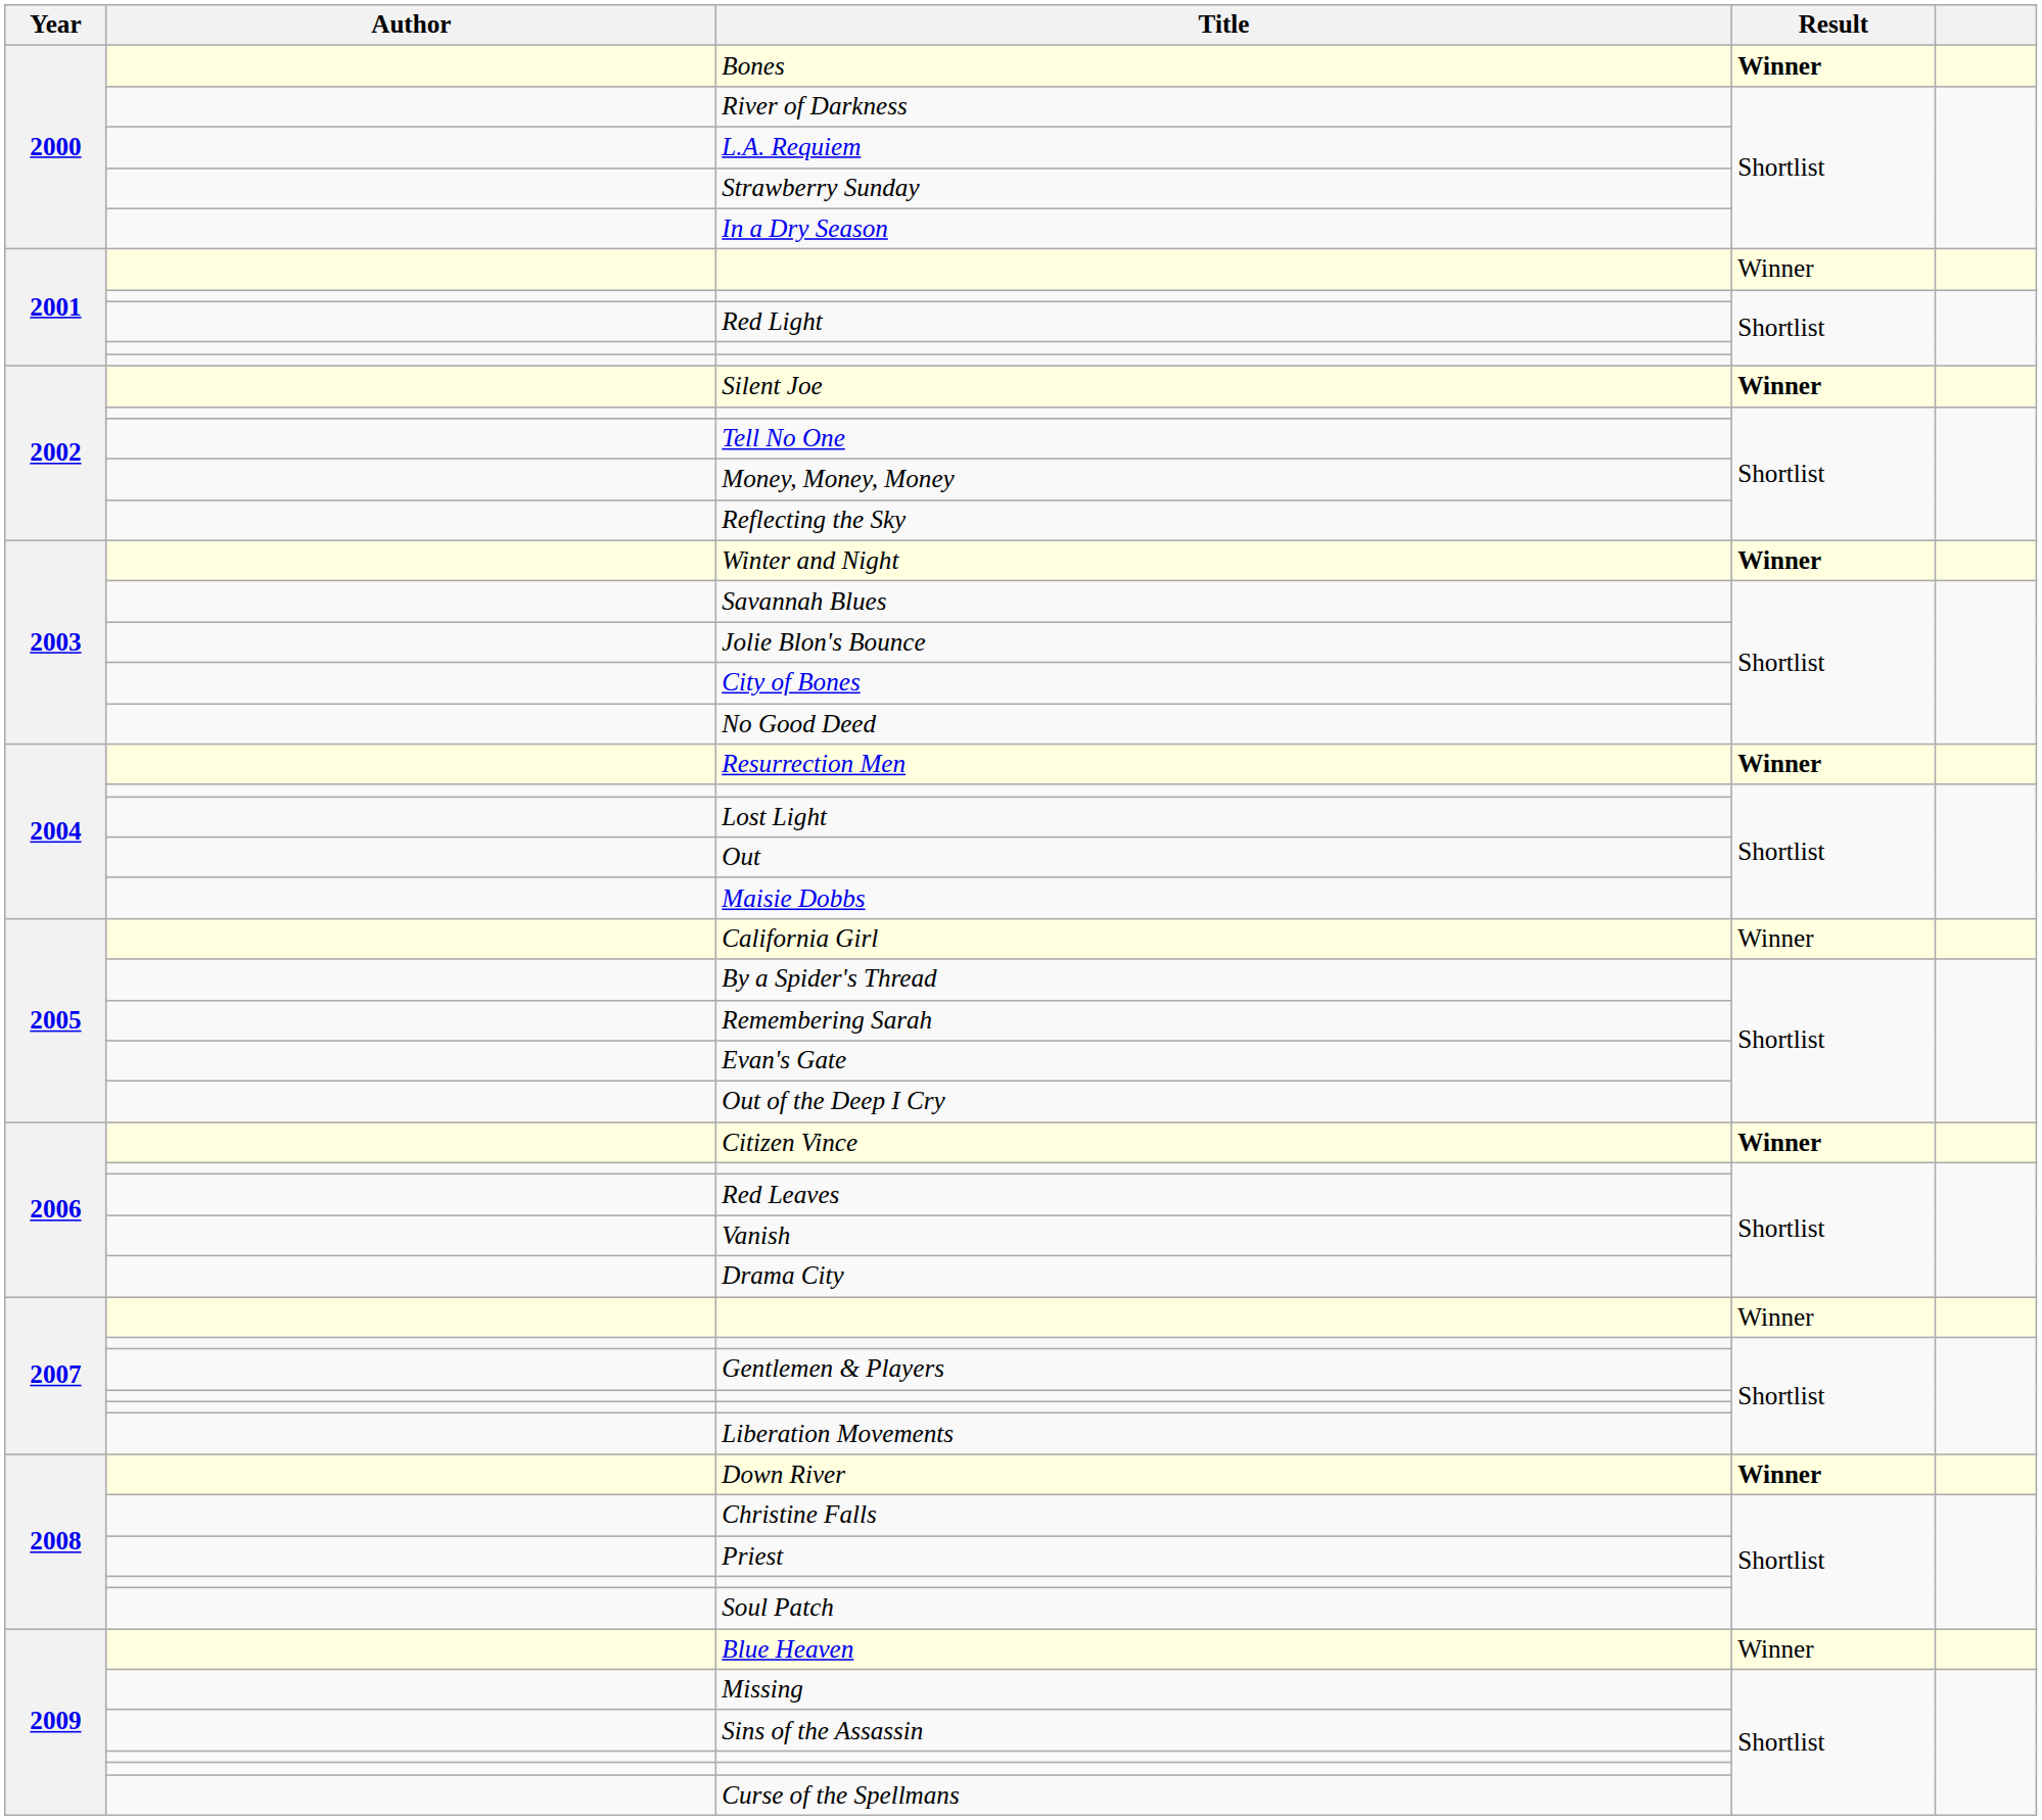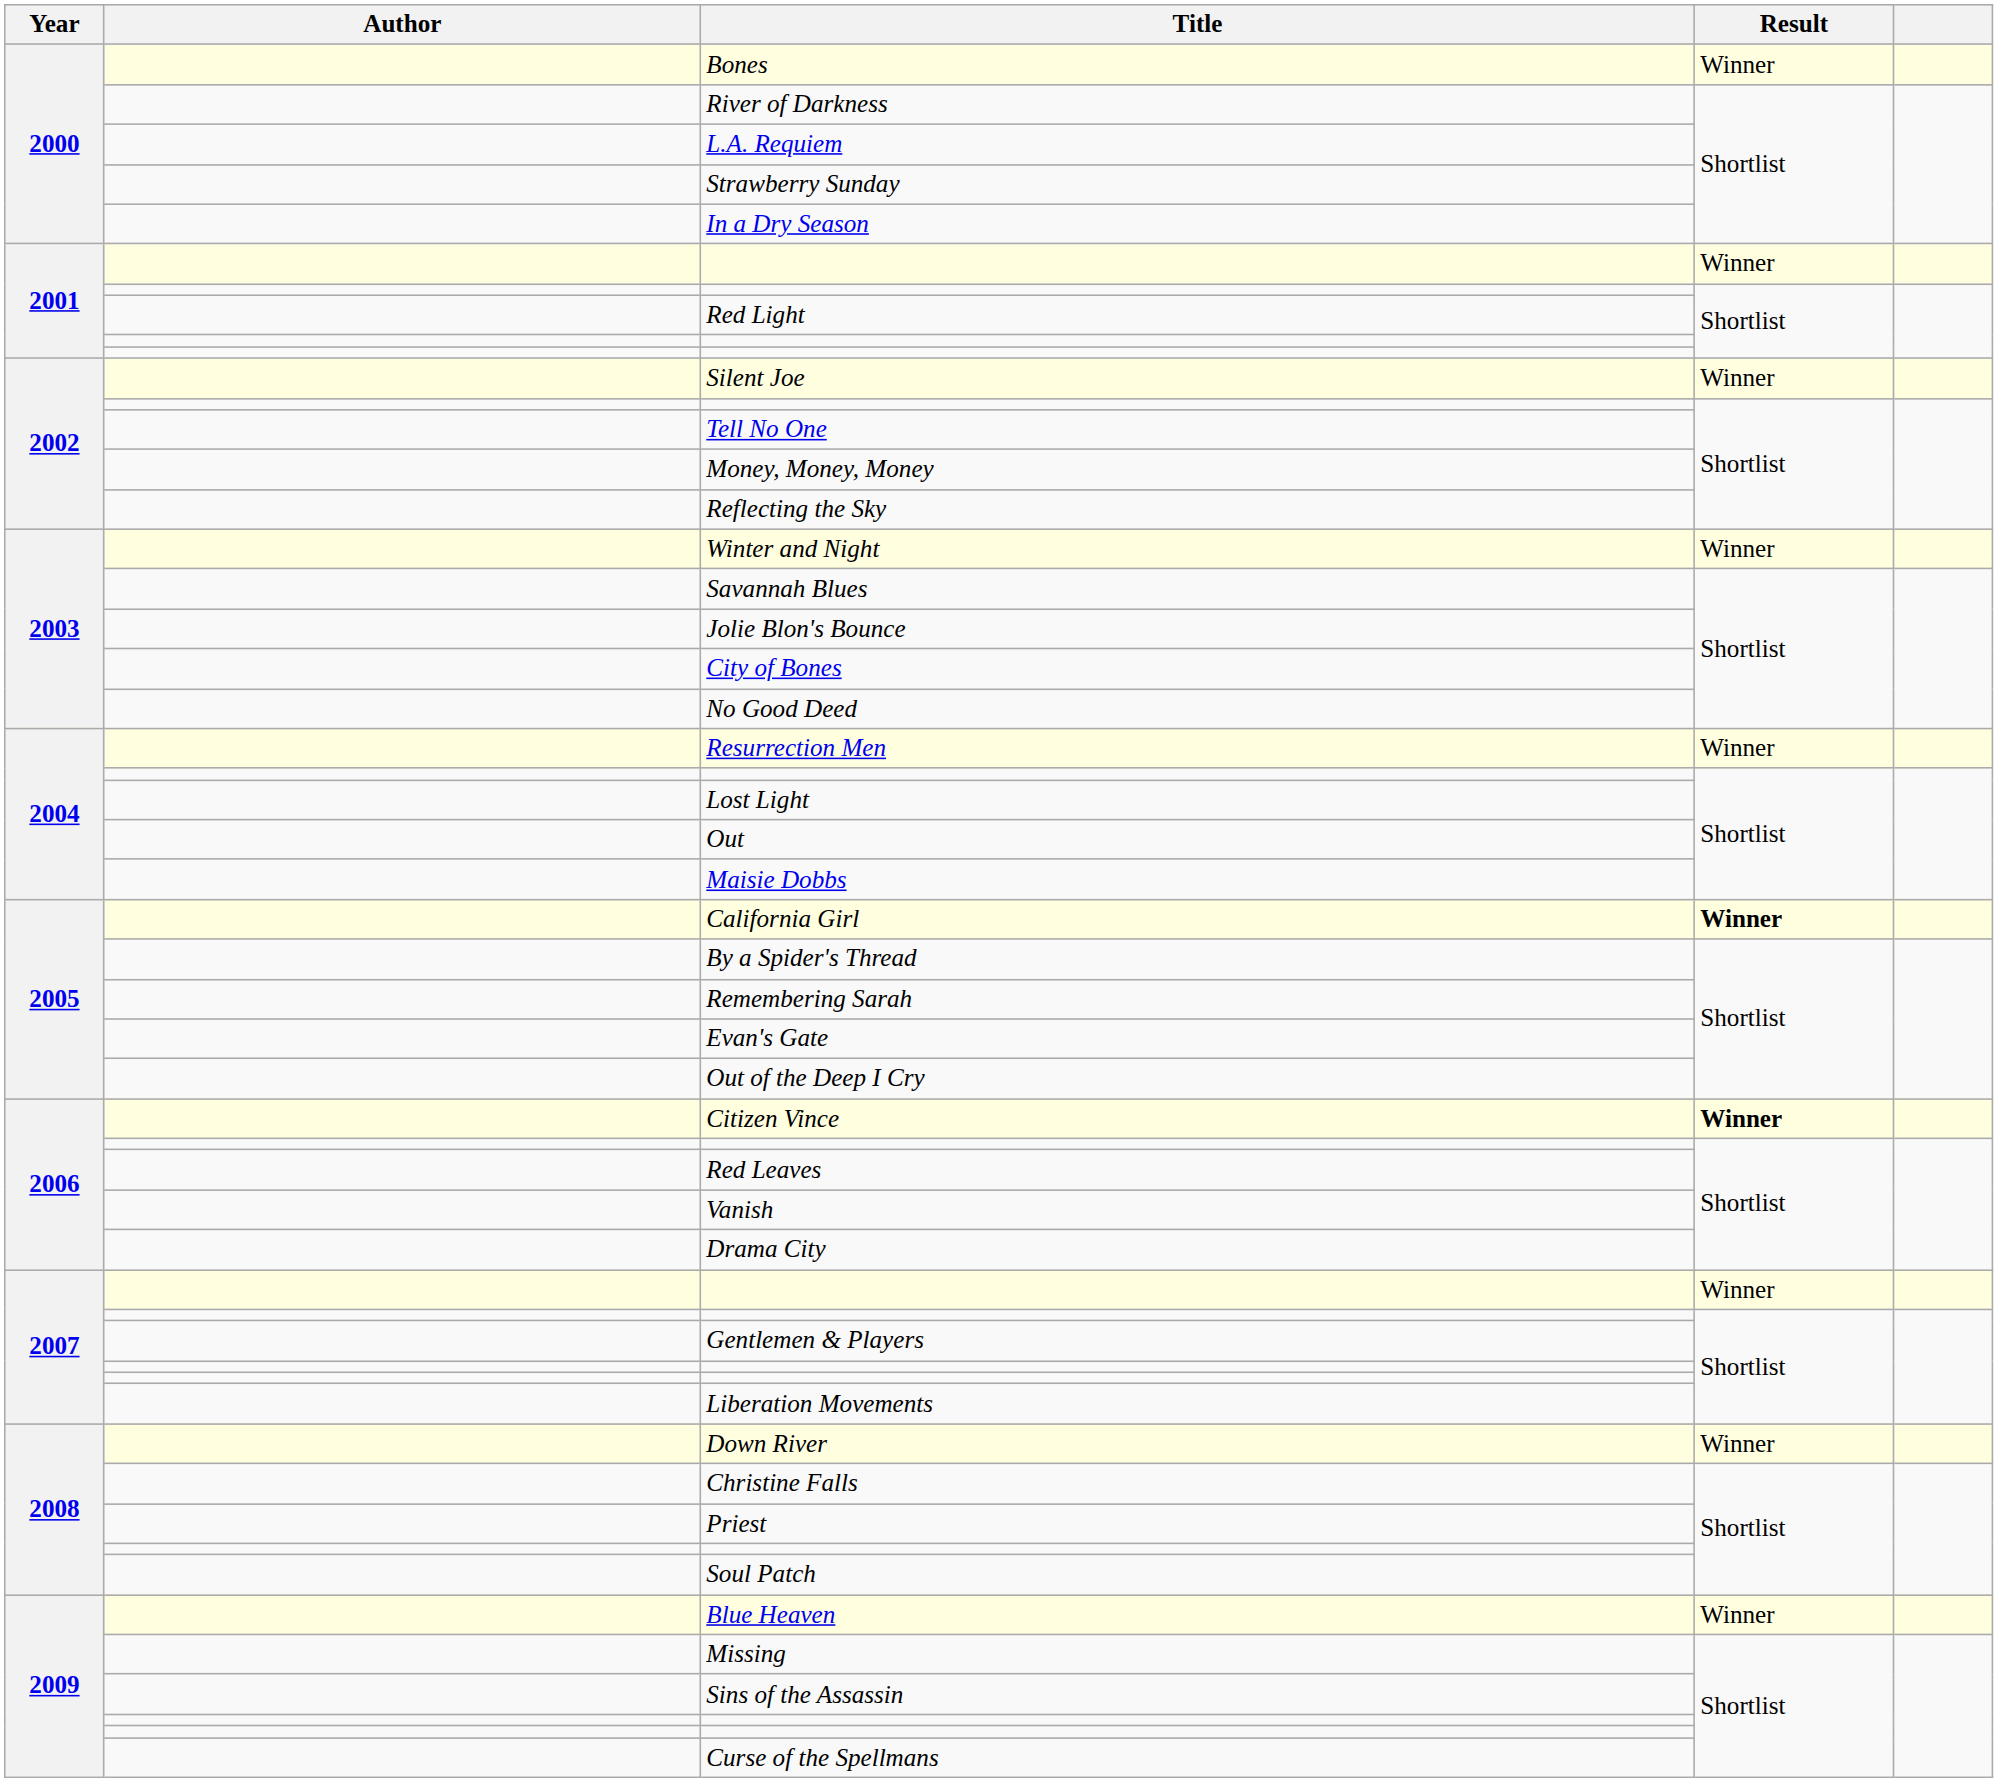Bones | Result: bold -> normal
Silent Joe | Result: bold -> normal
Winter and Night | Result: bold -> normal
Resurrection Men | Result: bold -> normal
California Girl | Result: normal -> bold
Down River | Result: bold -> normal
